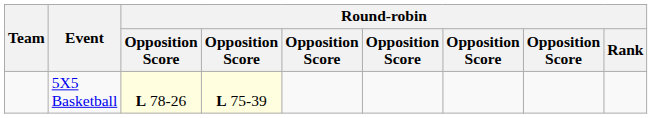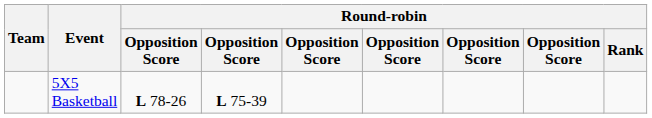5X5 Basketball | column 3: lightyellow background -> no background
5X5 Basketball | column 4: lightyellow background -> no background
